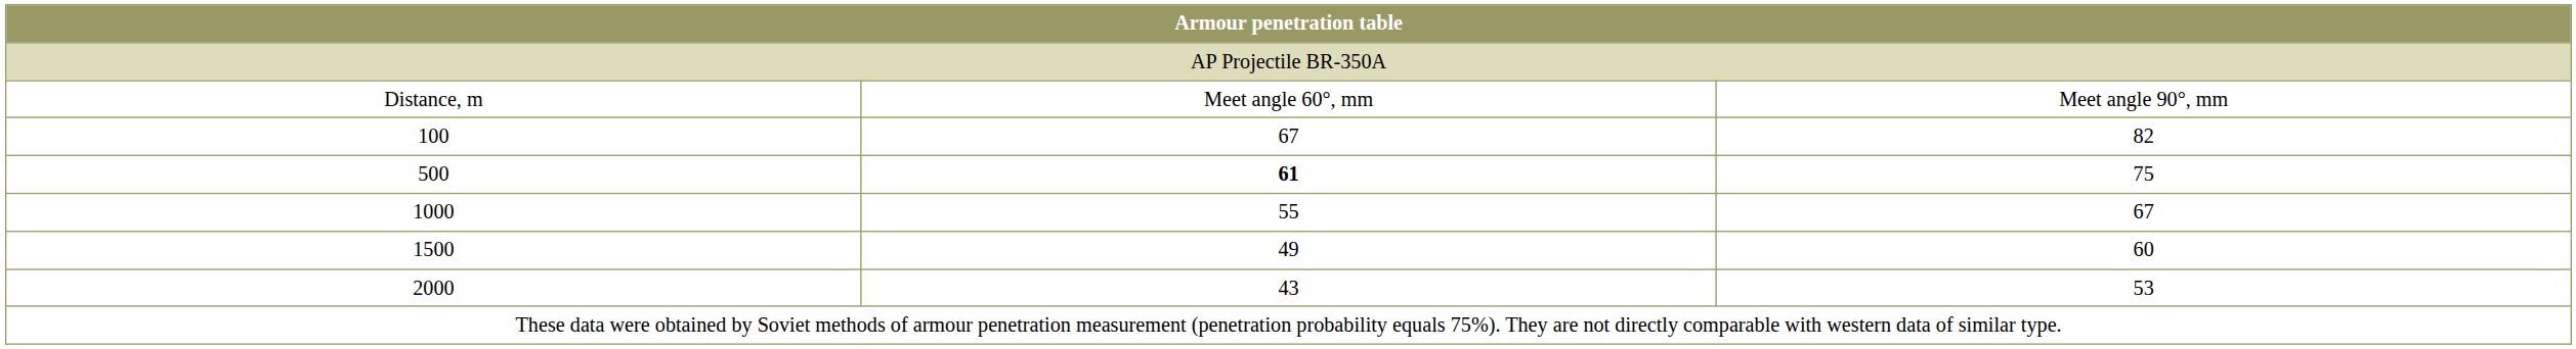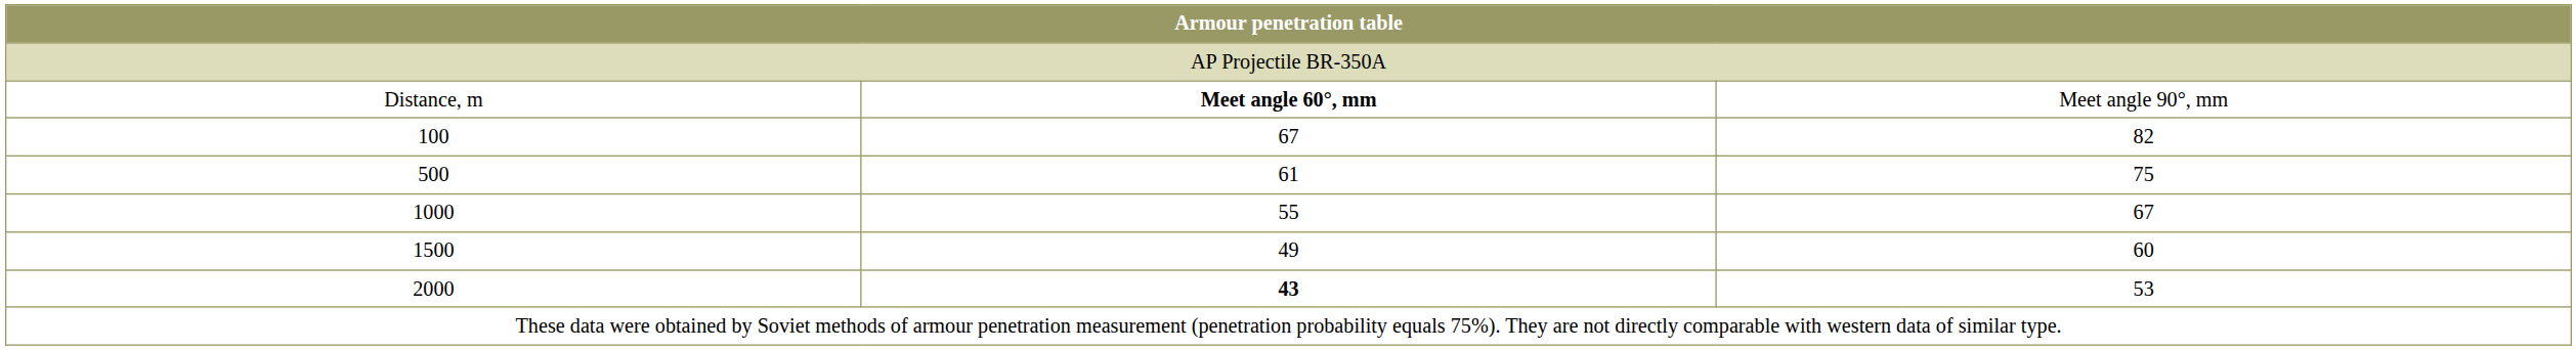Distance, m | column 2: normal -> bold
500 | column 2: bold -> normal
2000 | column 2: normal -> bold
